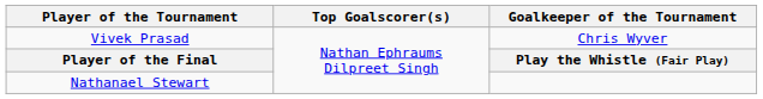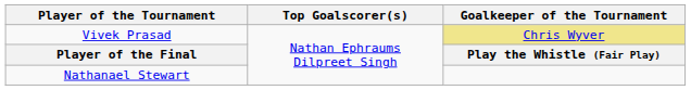Vivek Prasad | Goalkeeper of the Tournament: no background -> khaki background
